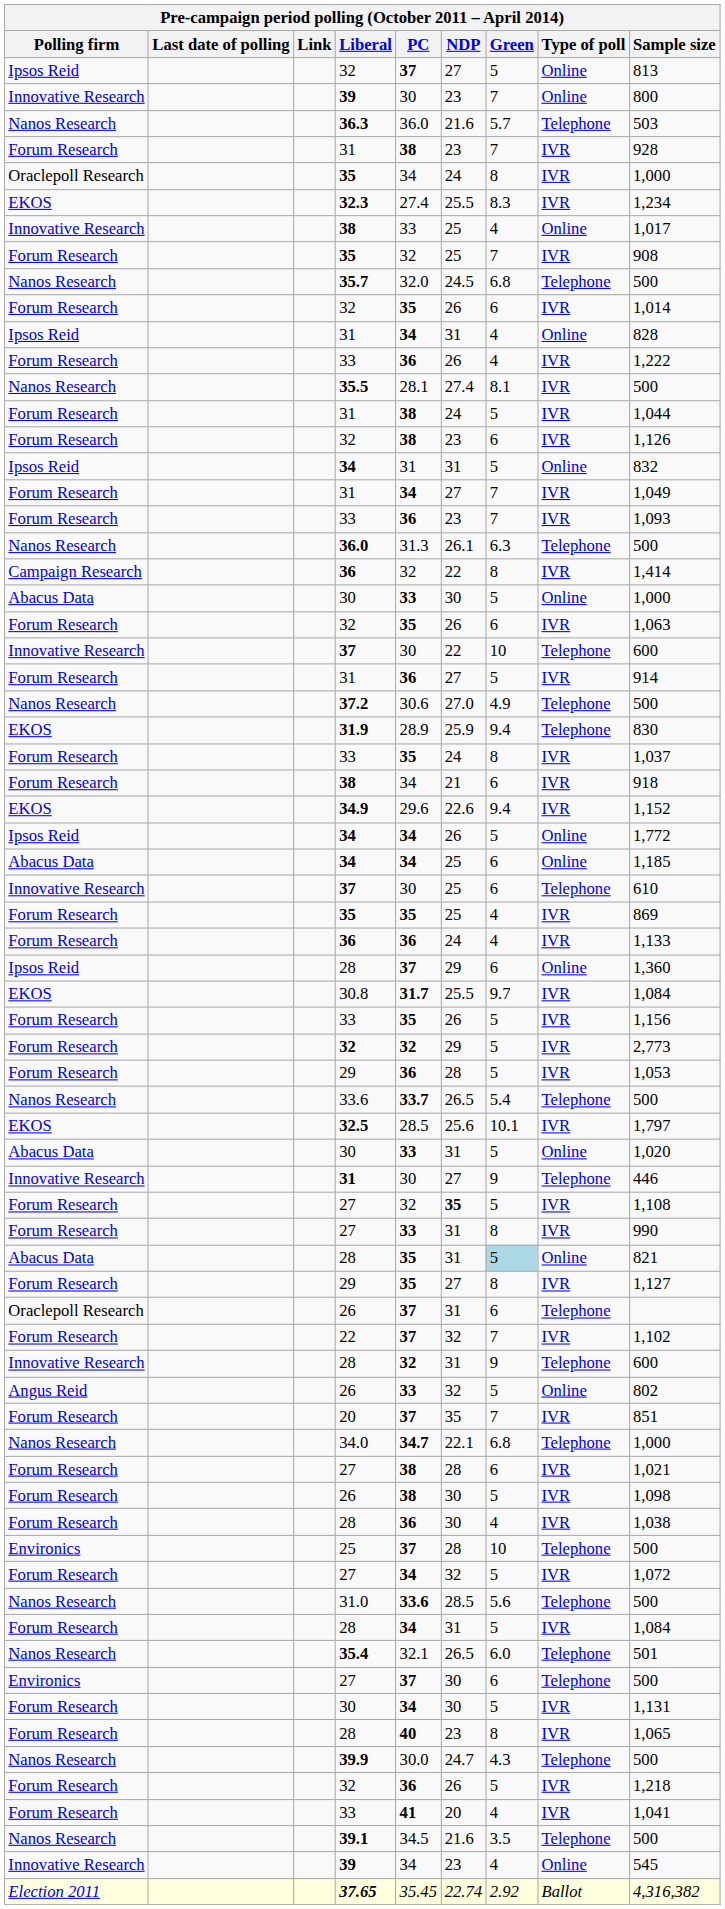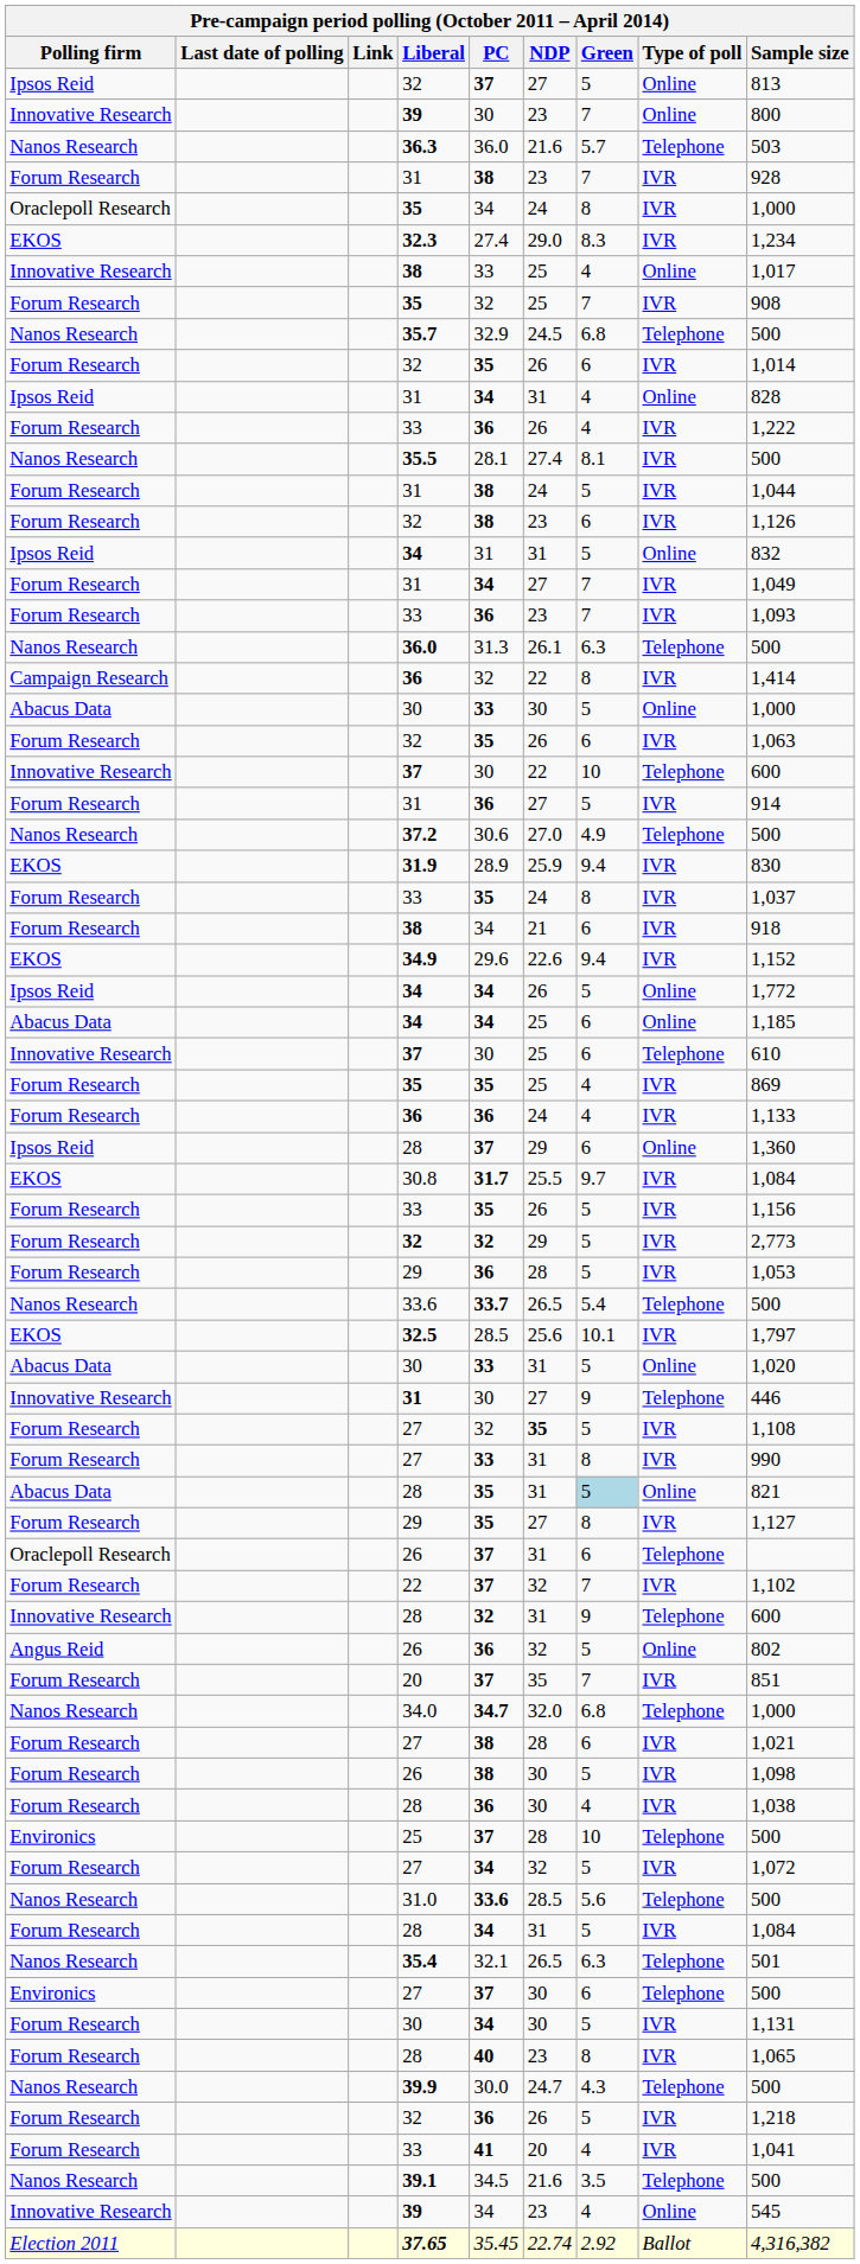32.3 | NDP: 25.5 -> 29.0
35.7 | PC: 32.0 -> 32.9
31.9 | Type of poll: Telephone -> IVR
Angus Reid / 26 | PC: 33 -> 36
34.0 | NDP: 22.1 -> 32.0
35.4 | Green: 6.0 -> 6.3
